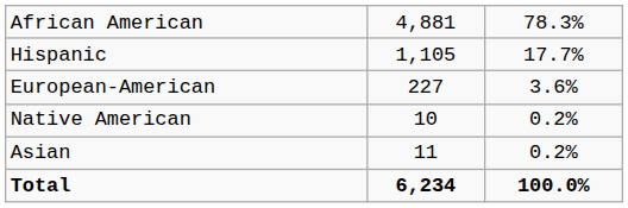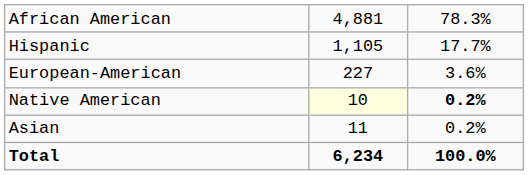Native American | column 2: no background -> lightyellow background
Native American | column 3: normal -> bold
